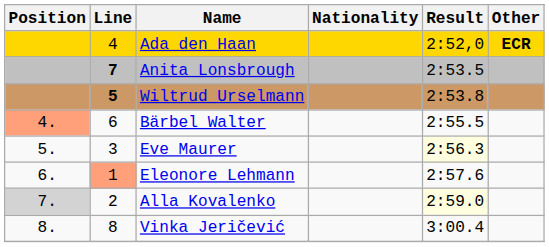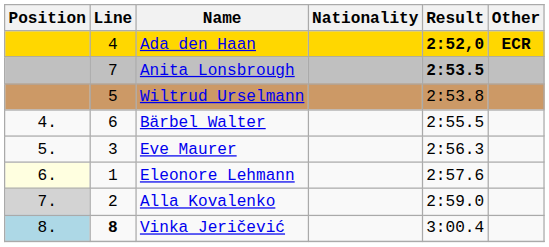Ada den Haan | Result: normal -> bold
Anita Lonsbrough | Line: bold -> normal
Anita Lonsbrough | Result: normal -> bold
Wiltrud Urselmann | Line: bold -> normal
Bärbel Walter | Position: lightsalmon background -> no background
Eve Maurer | Result: lightyellow background -> no background
Eleonore Lehmann | Position: no background -> lightyellow background
Eleonore Lehmann | Line: lightsalmon background -> no background
Alla Kovalenko | Result: lightyellow background -> no background
Vinka Jeričević | Position: no background -> lightblue background
Vinka Jeričević | Line: normal -> bold
